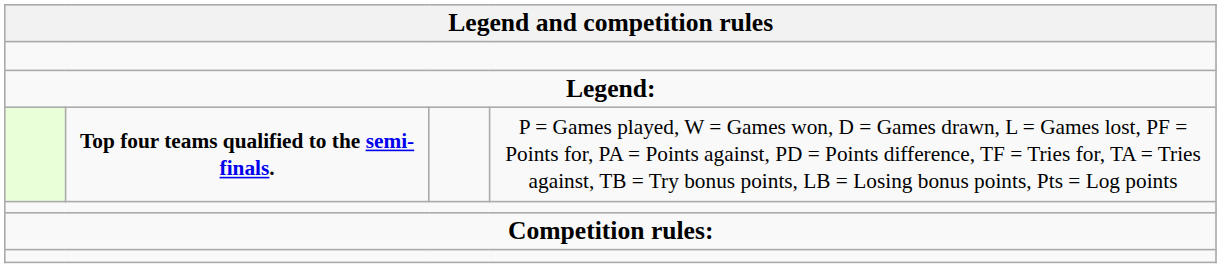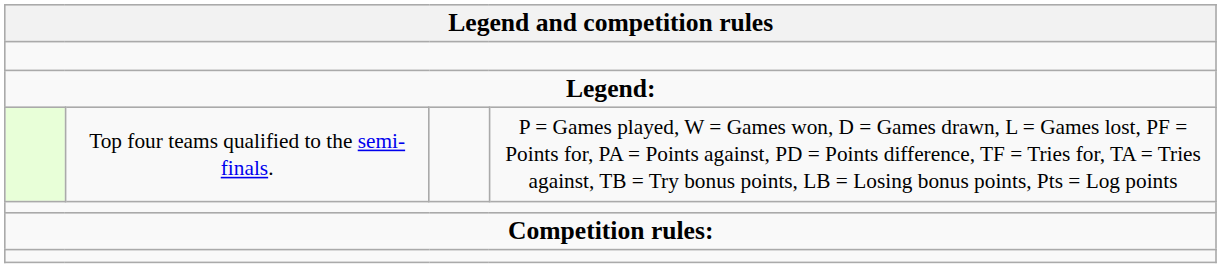Top four teams qualified to the semi-finals. | column 2: bold -> normal
